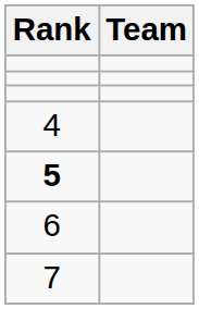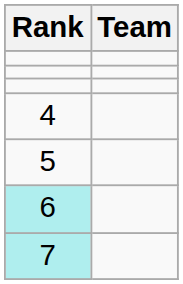row 6 | Rank: bold -> normal
row 7 | Rank: no background -> paleturquoise background
row 8 | Rank: no background -> paleturquoise background
